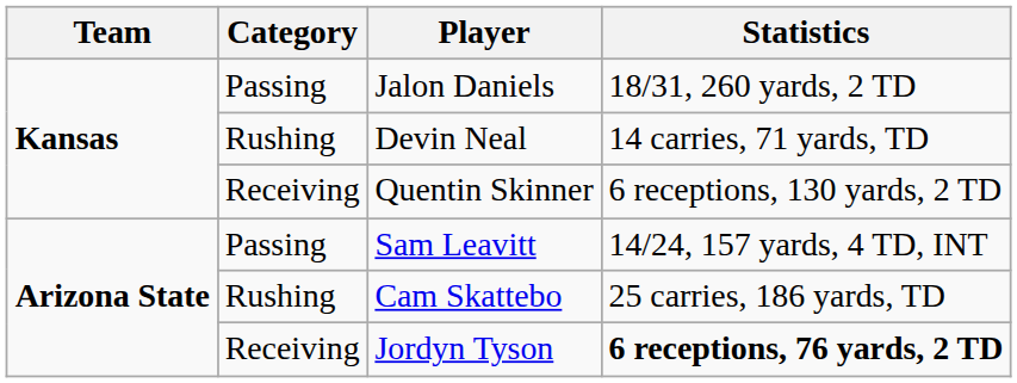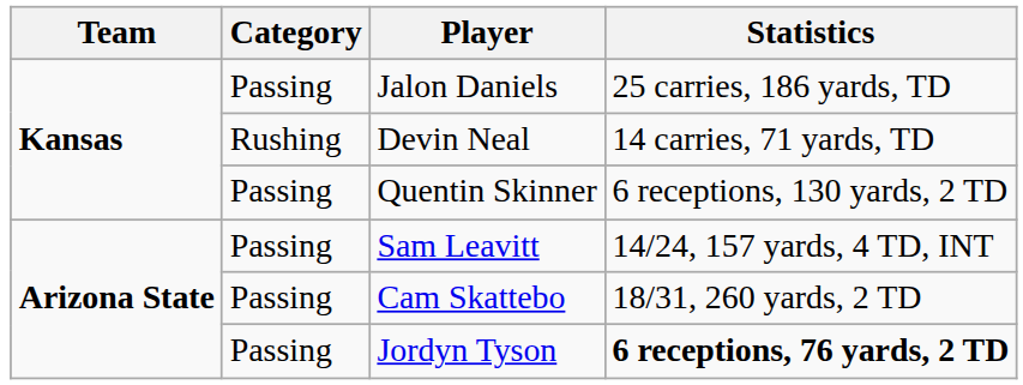Jalon Daniels | Statistics: 18/31, 260 yards, 2 TD -> 25 carries, 186 yards, TD
Quentin Skinner | Category: Receiving -> Passing
Cam Skattebo | Category: Rushing -> Passing
Cam Skattebo | Statistics: 25 carries, 186 yards, TD -> 18/31, 260 yards, 2 TD
Jordyn Tyson | Category: Receiving -> Passing
